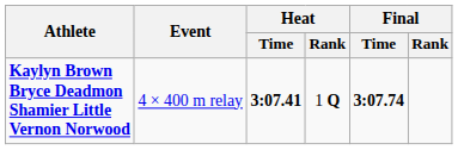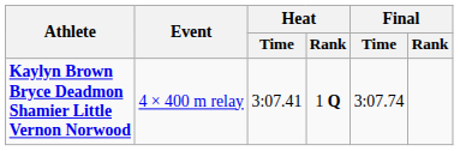Kaylyn Brown Bryce Deadmon Shamier Little Vernon Norwood | Heat / Time: bold -> normal
Kaylyn Brown Bryce Deadmon Shamier Little Vernon Norwood | Final / Time: bold -> normal
